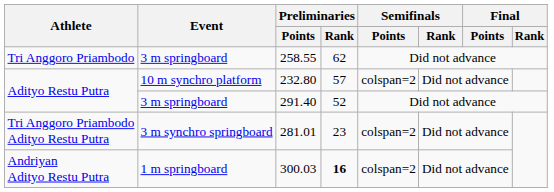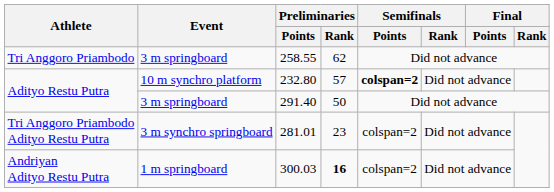232.80 | Semifinals / Points: normal -> bold
291.40 | Preliminaries / Rank: 52 -> 50
